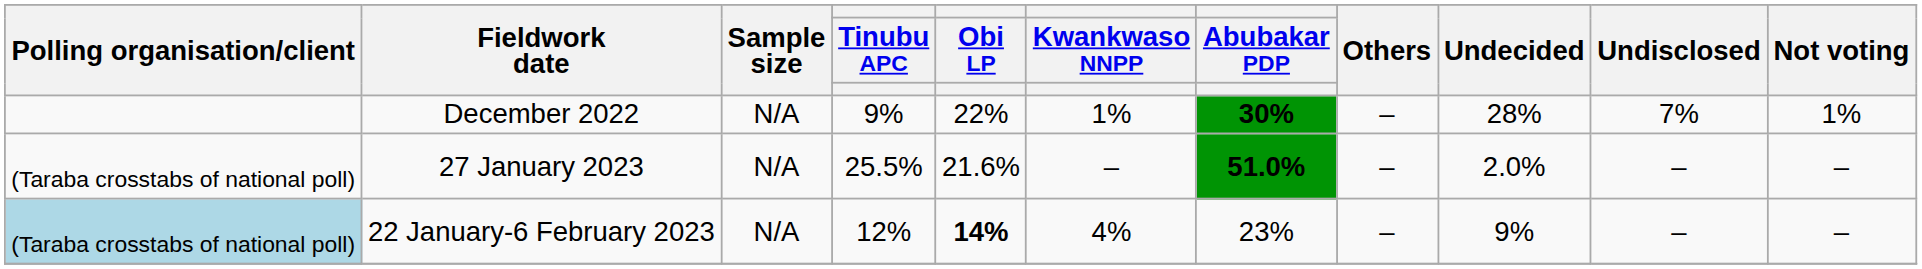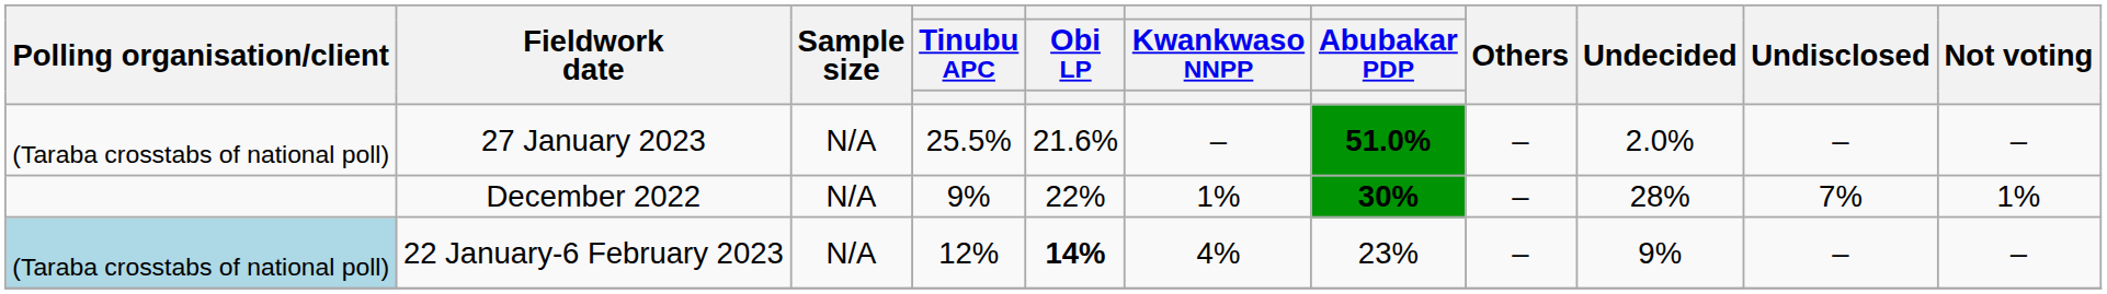rows swapped: December 2022 <-> 27 January 2023
